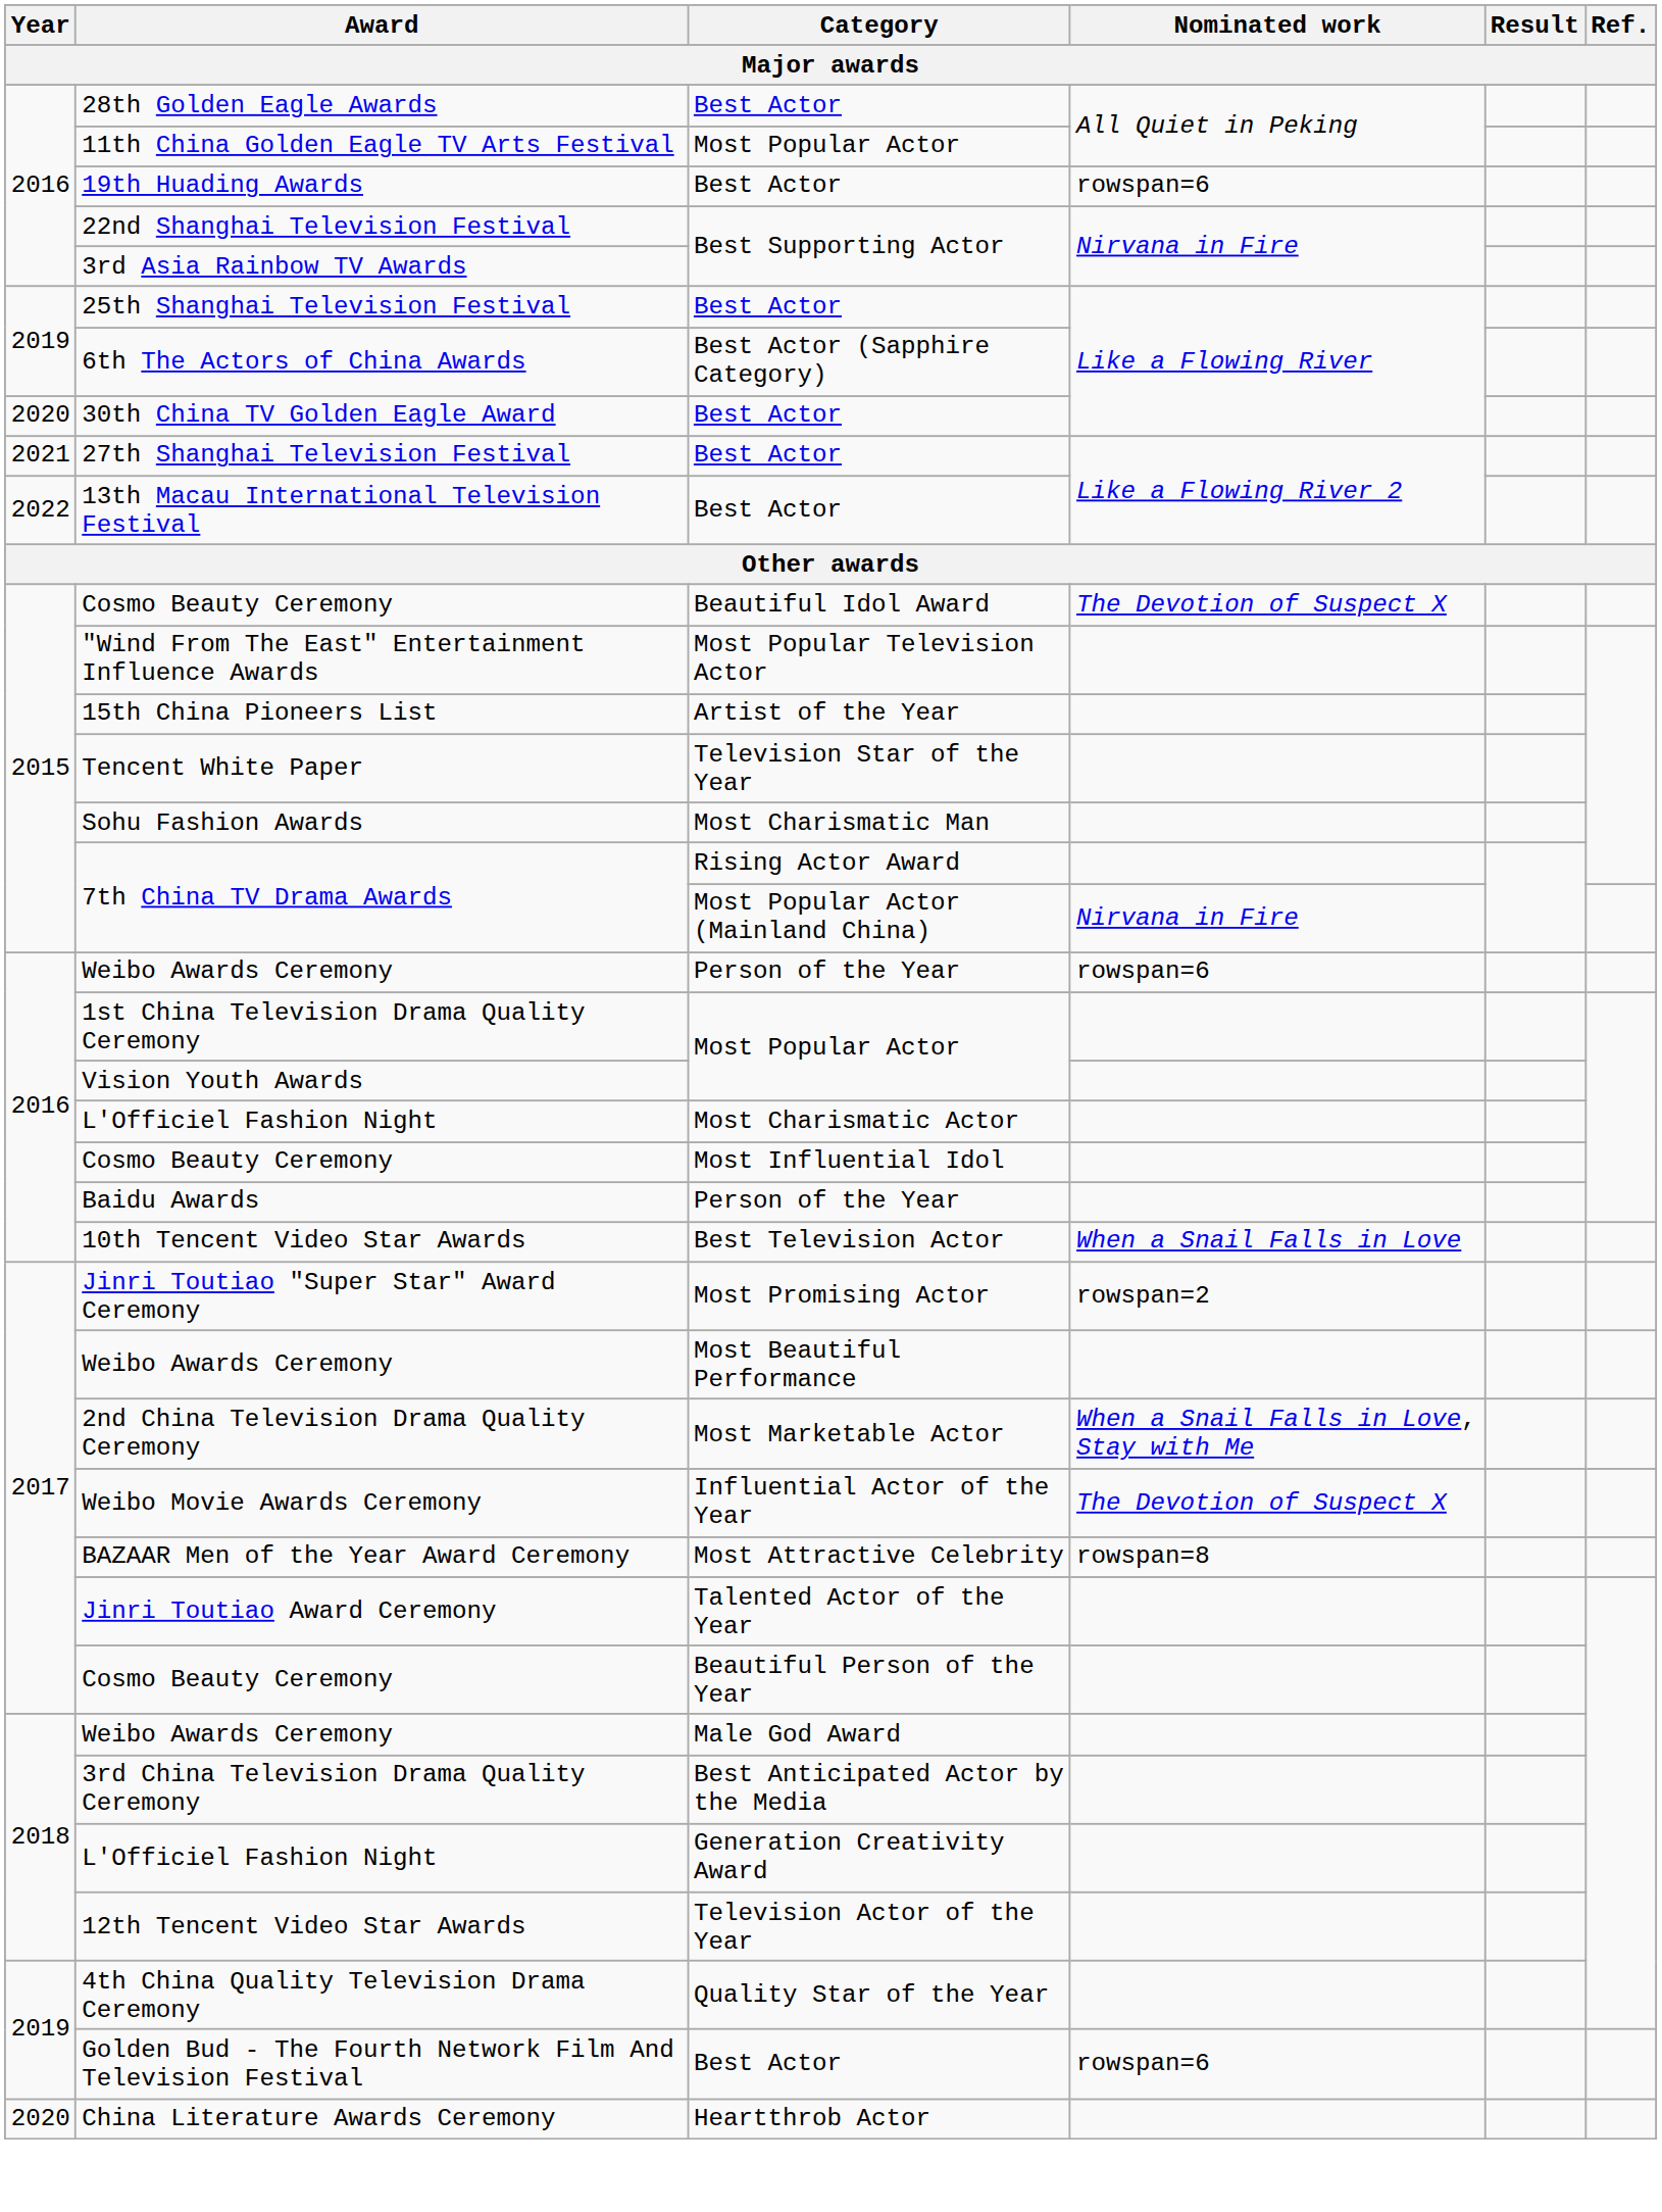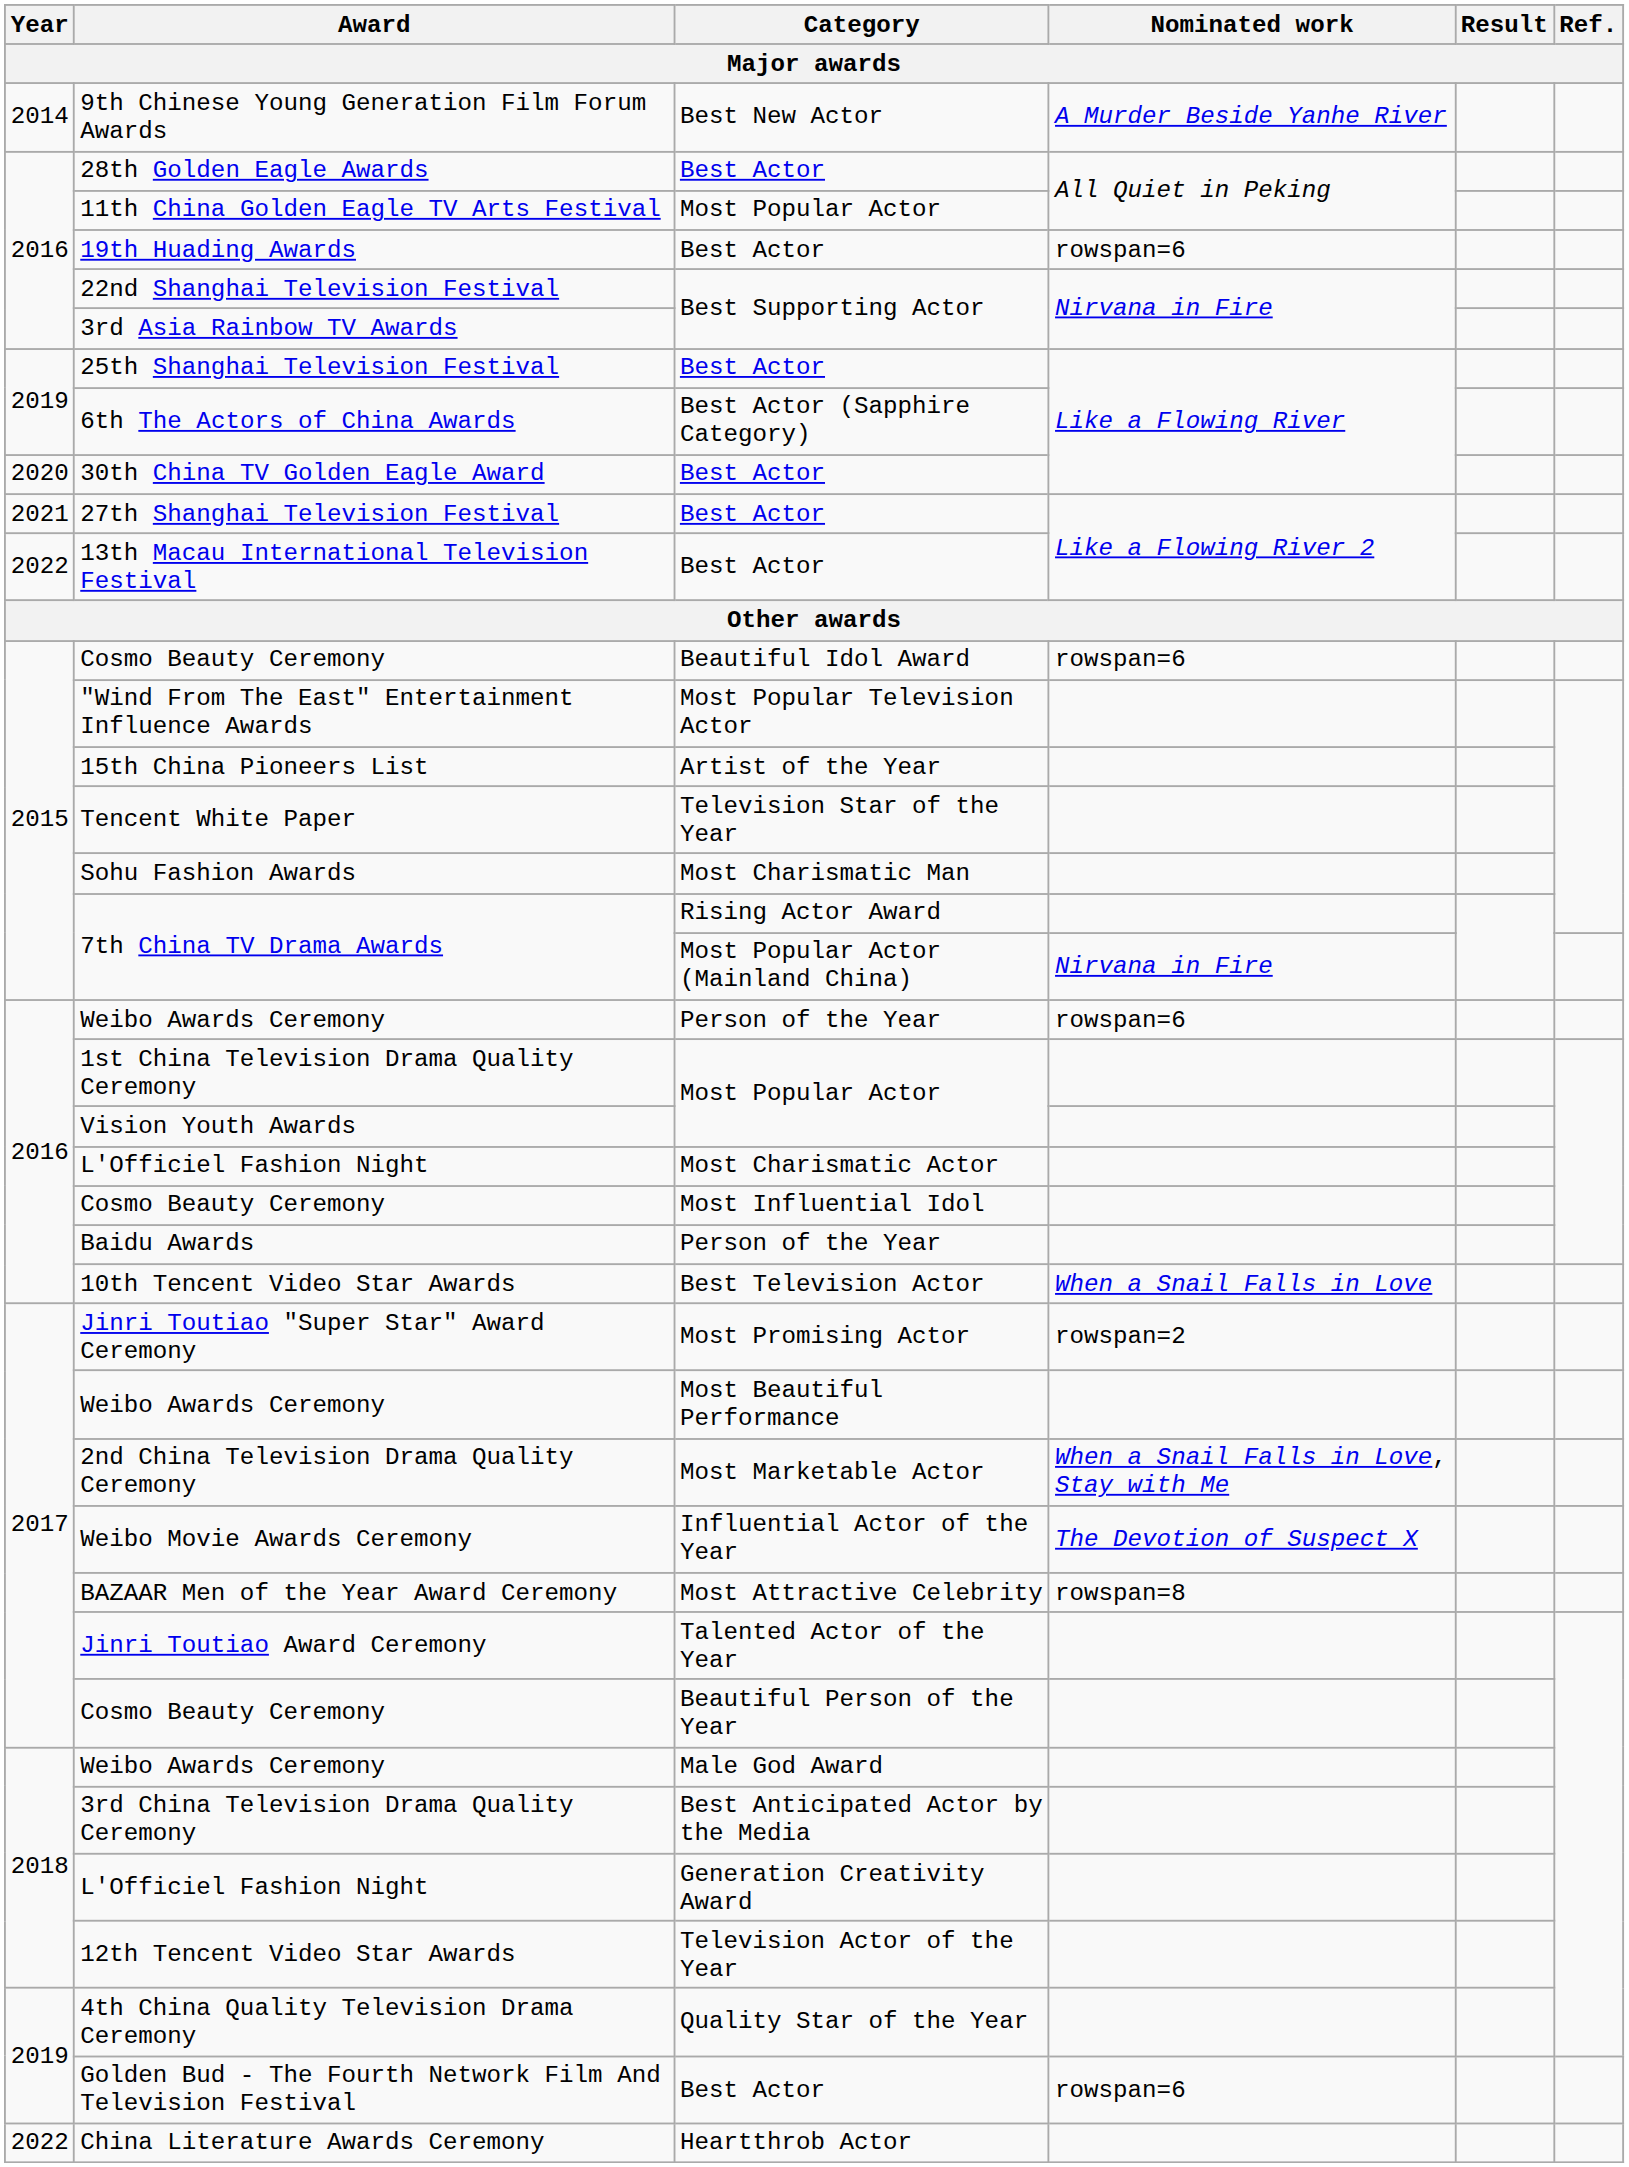+ row: 2014 | 9th Chinese Young Generation Film Forum Awards | Best New Actor | A Murder Beside Yanhe River
Cosmo Beauty Ceremony / Beautiful Idol Award | Nominated work: The Devotion of Suspect X -> rowspan=6
China Literature Awards Ceremony | Year: 2020 -> 2022
